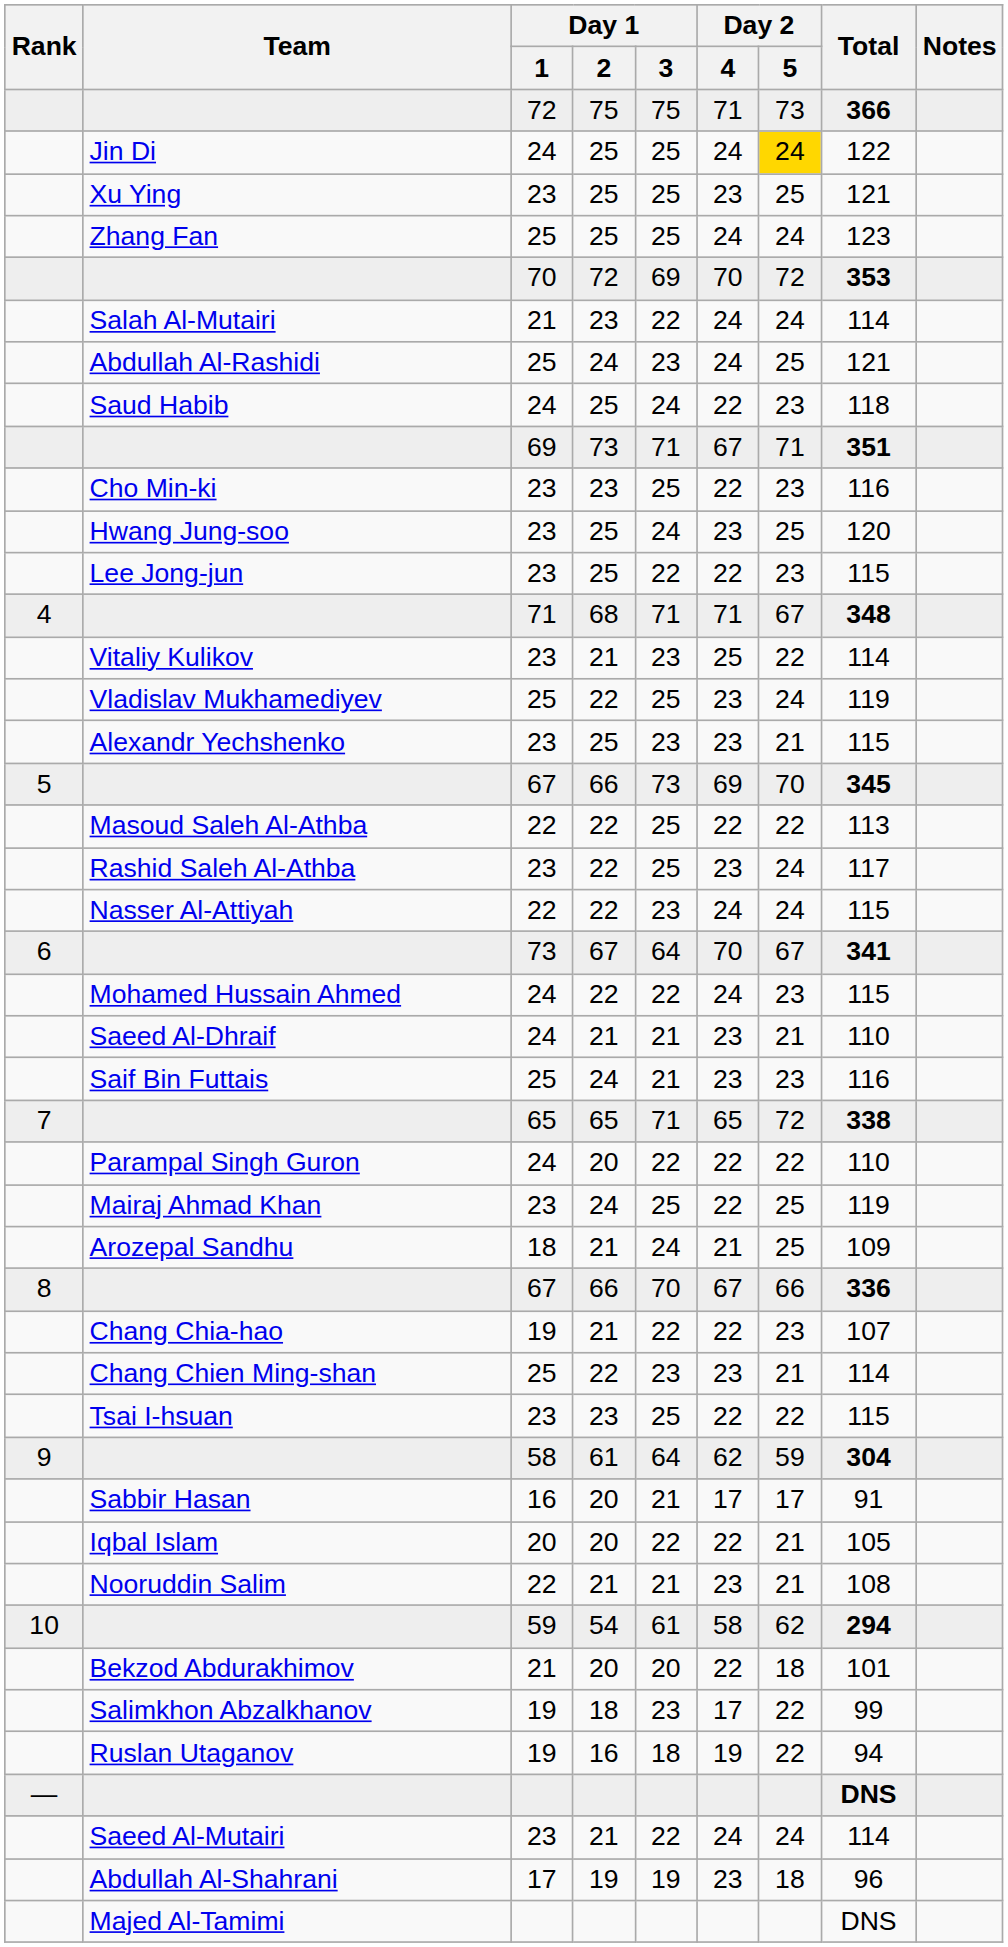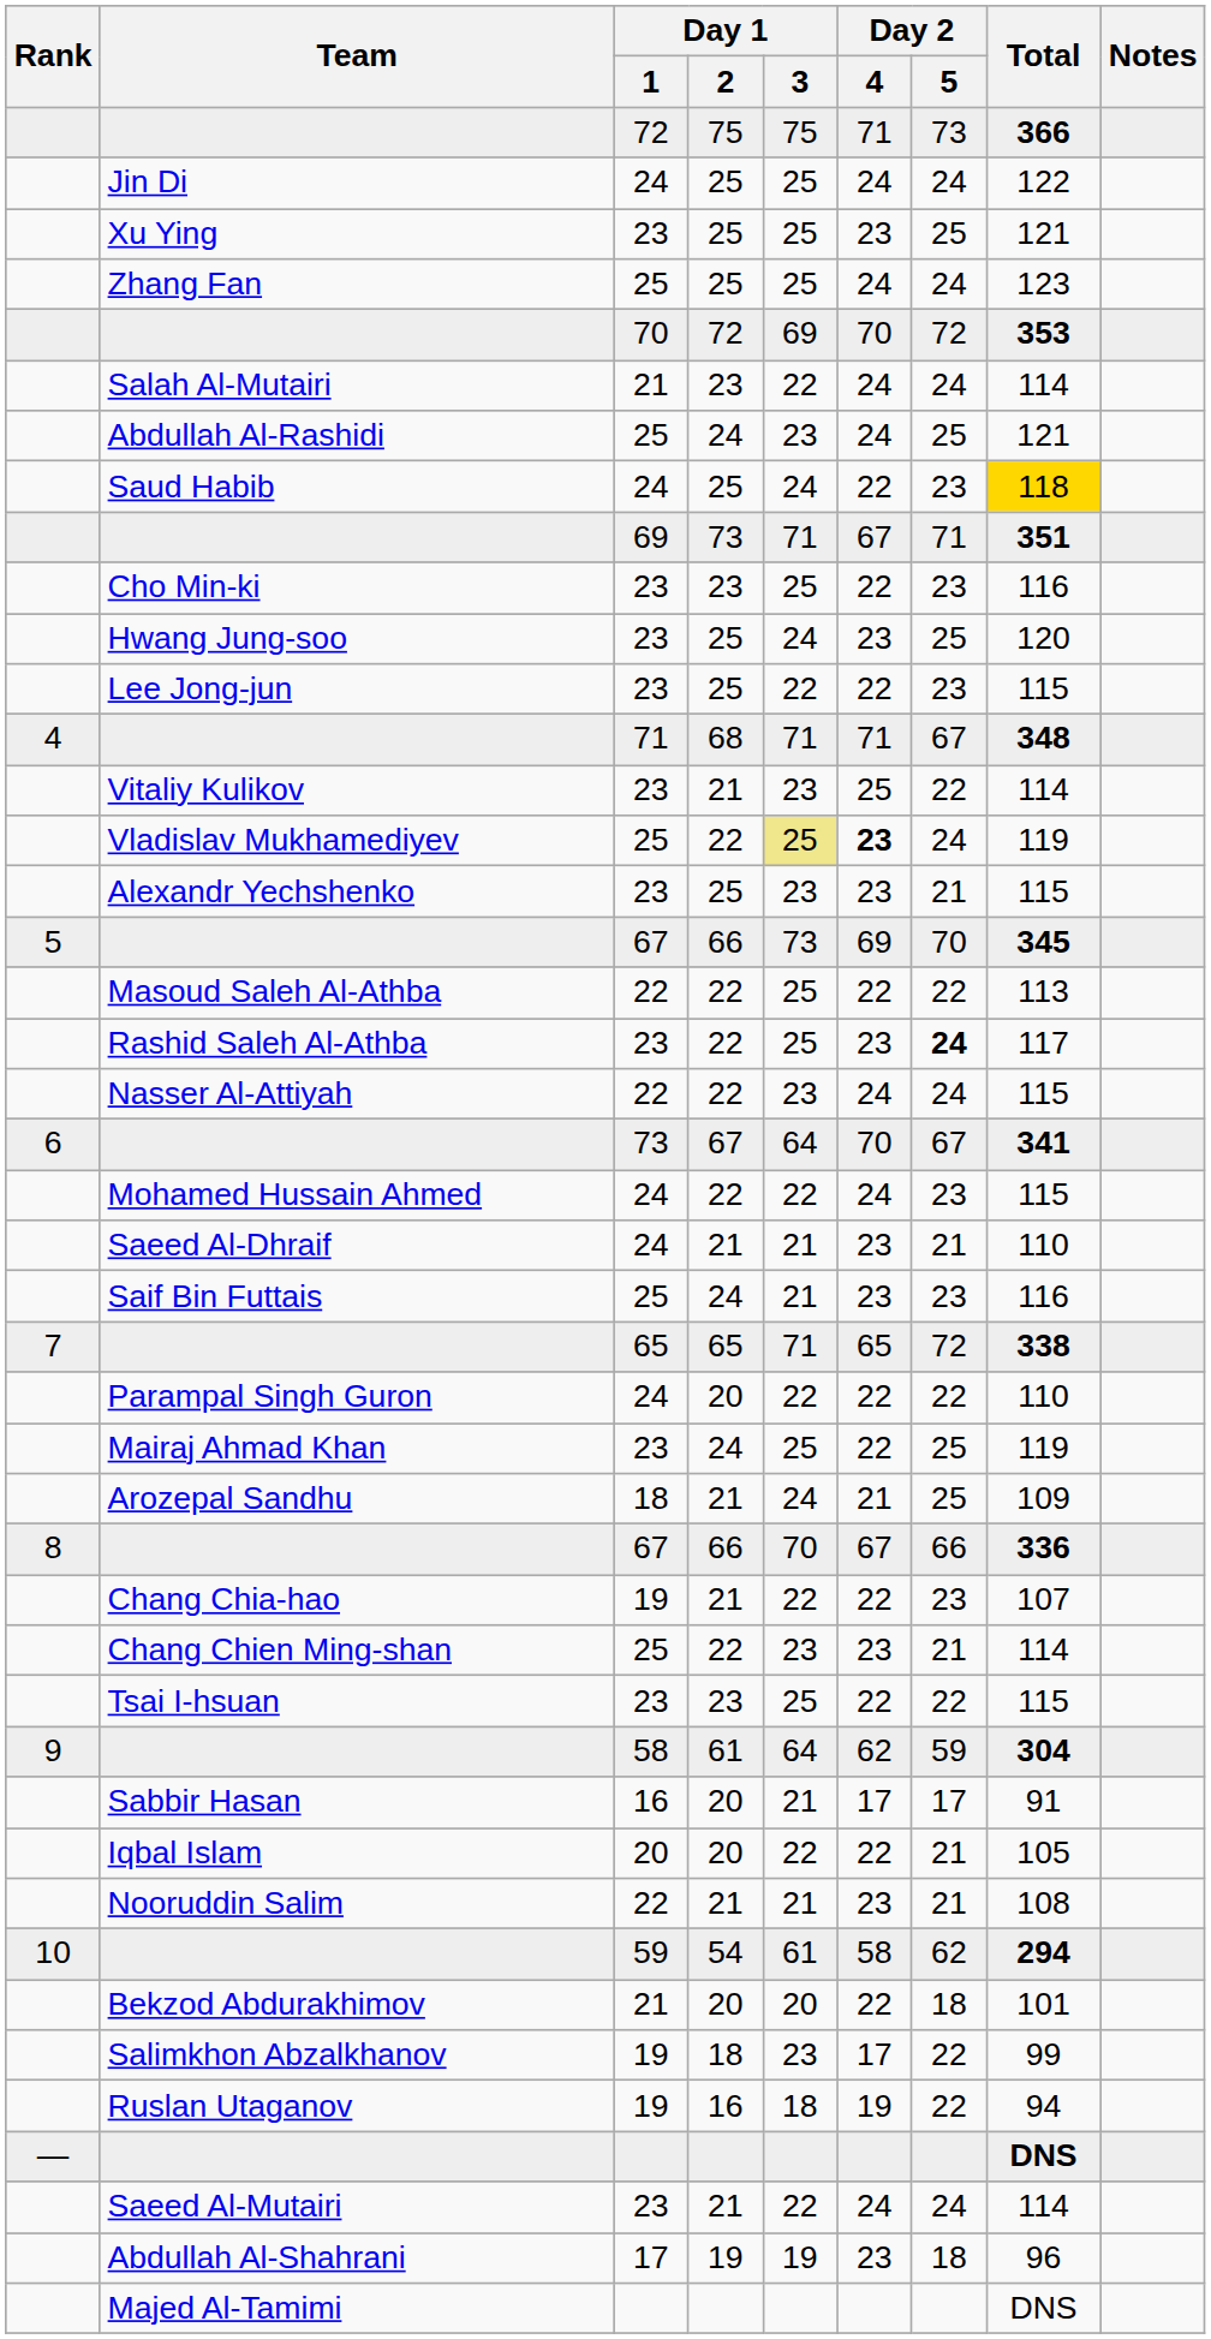Jin Di | Day 2 / 5: gold background -> no background
Saud Habib | Total: no background -> gold background
Vladislav Mukhamediyev | Day 1 / 3: no background -> khaki background
Vladislav Mukhamediyev | Day 2 / 4: normal -> bold
Rashid Saleh Al-Athba | Day 2 / 5: normal -> bold
